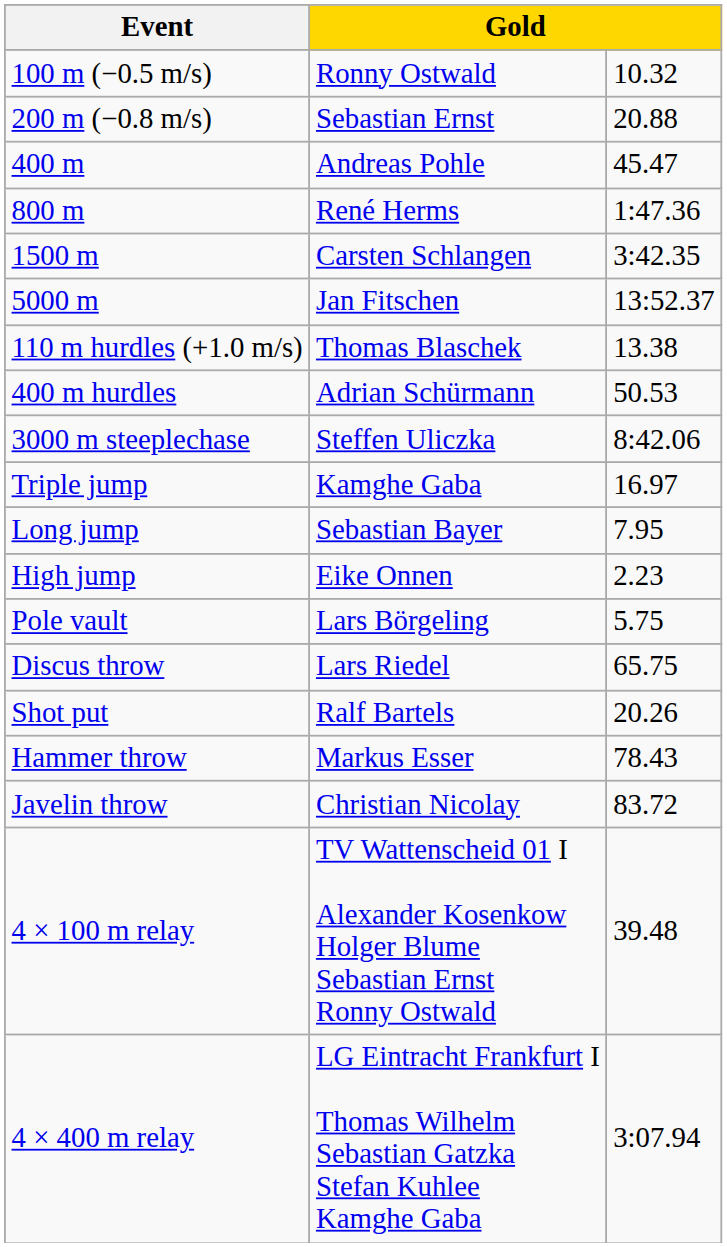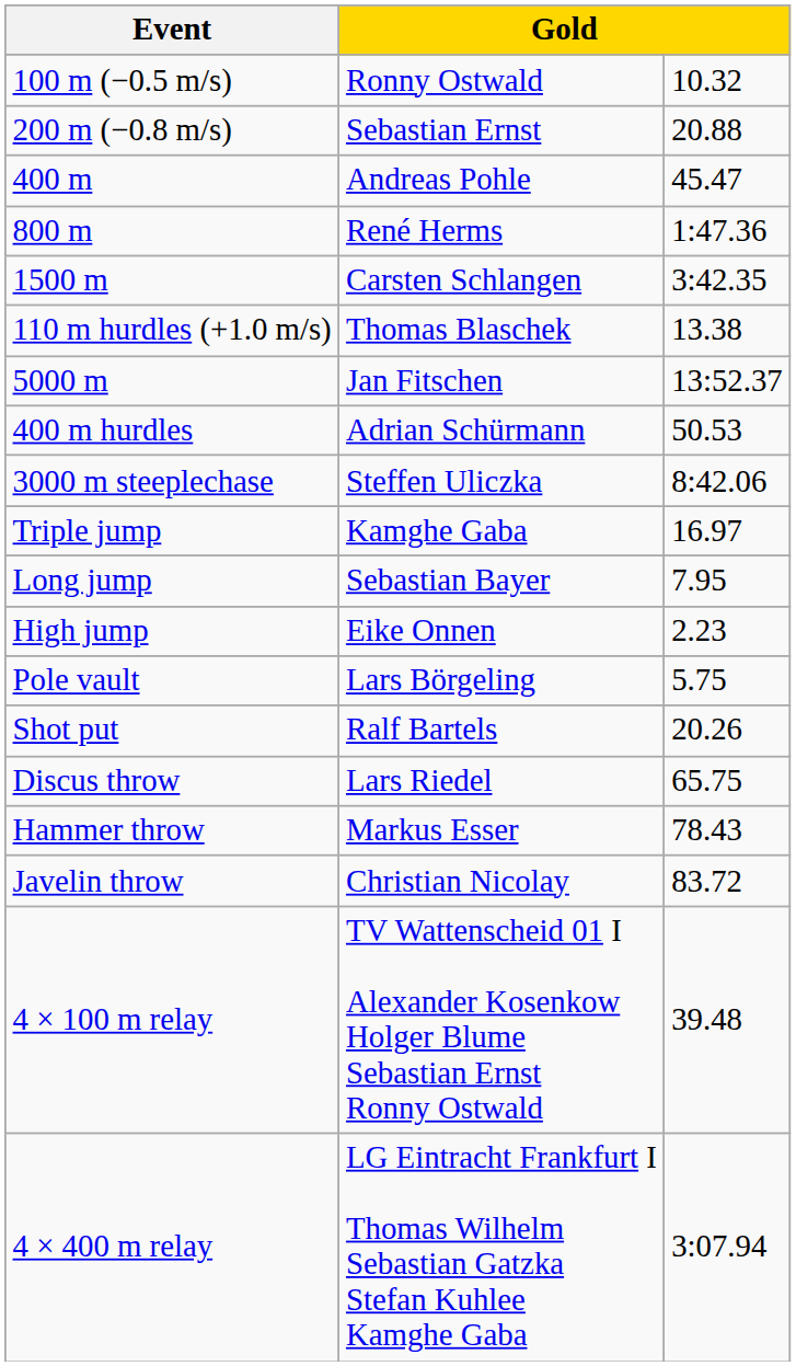rows swapped: 5000 m <-> 110 m hurdles (+1.0 m/s)
rows swapped: Shot put <-> Discus throw
